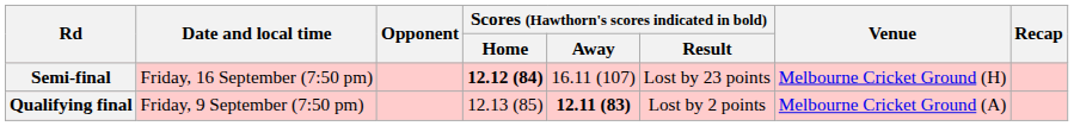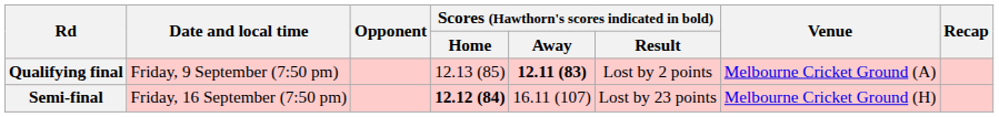rows swapped: Qualifying final <-> Semi-final
